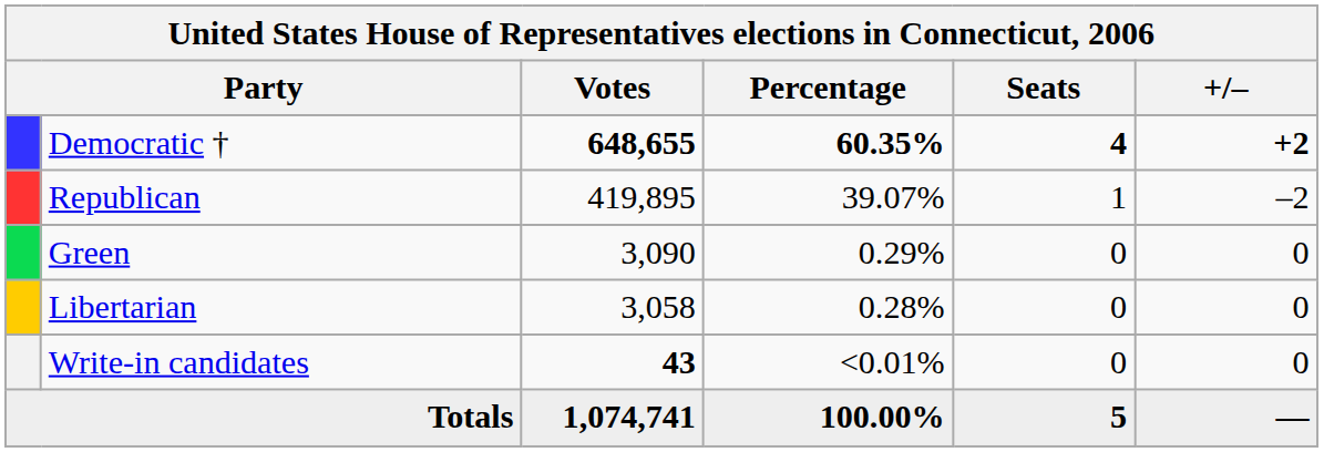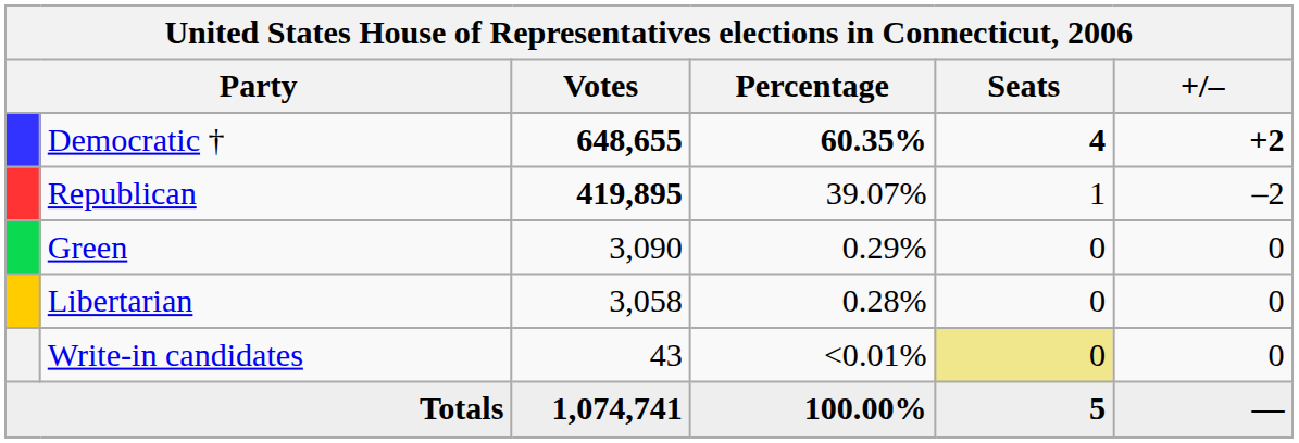Republican | Votes: normal -> bold
Write-in candidates | Votes: bold -> normal
Write-in candidates | Seats: no background -> khaki background
